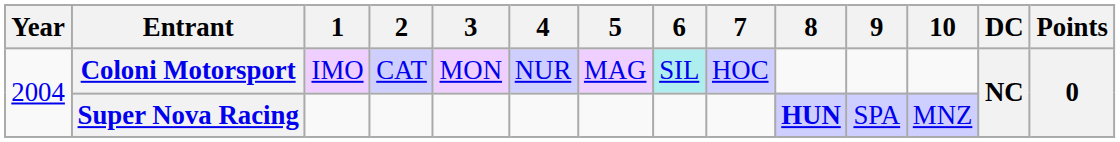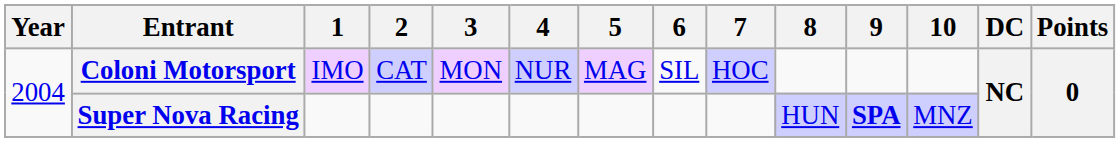Coloni Motorsport | 6: paleturquoise background -> no background
Super Nova Racing | 8: bold -> normal
Super Nova Racing | 9: normal -> bold
